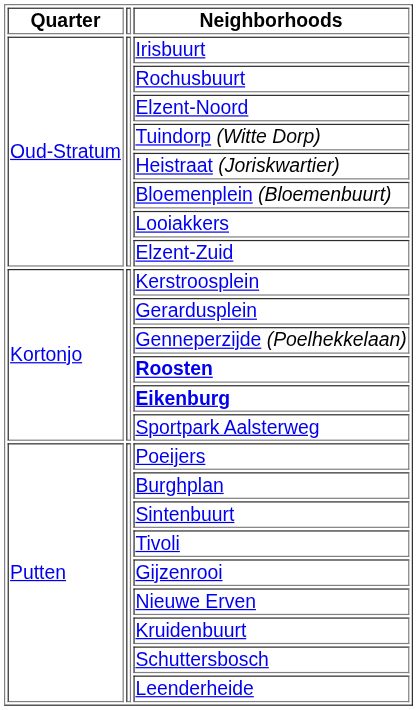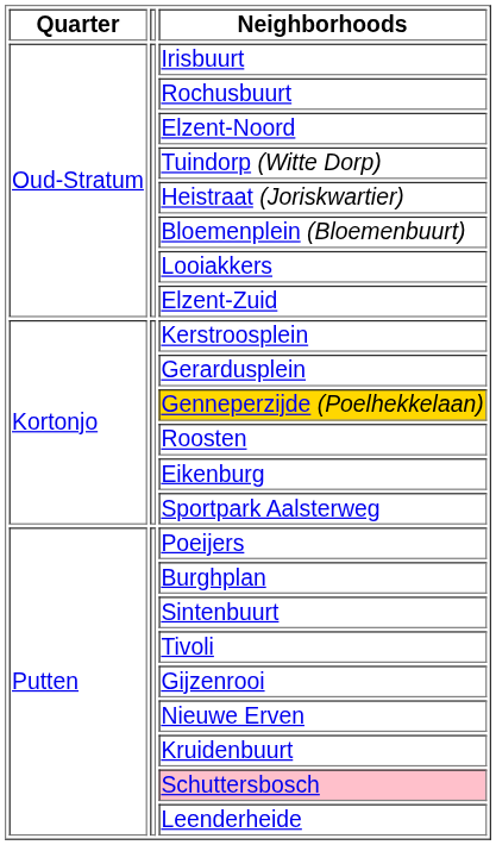Genneperzijde (Poelhekkelaan) | Neighborhoods: no background -> gold background
Roosten | Neighborhoods: bold -> normal
Eikenburg | Neighborhoods: bold -> normal
Schuttersbosch | Neighborhoods: no background -> pink background
